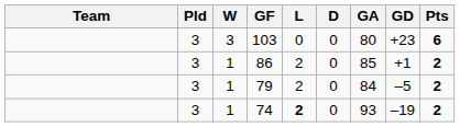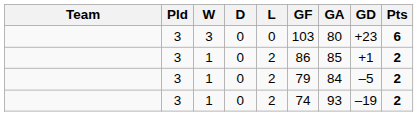columns swapped: D <-> GF
row 5 | L: bold -> normal
